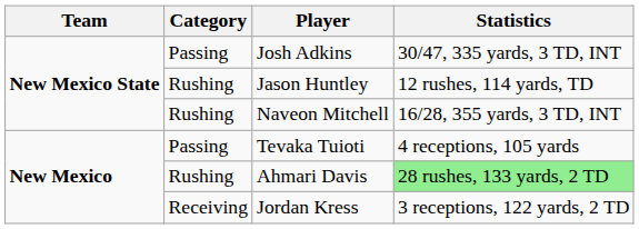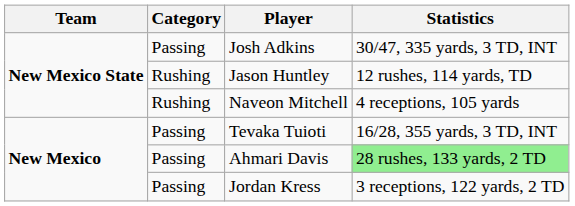Naveon Mitchell | Statistics: 16/28, 355 yards, 3 TD, INT -> 4 receptions, 105 yards
Tevaka Tuioti | Statistics: 4 receptions, 105 yards -> 16/28, 355 yards, 3 TD, INT
Ahmari Davis | Category: Rushing -> Passing
Jordan Kress | Category: Receiving -> Passing
